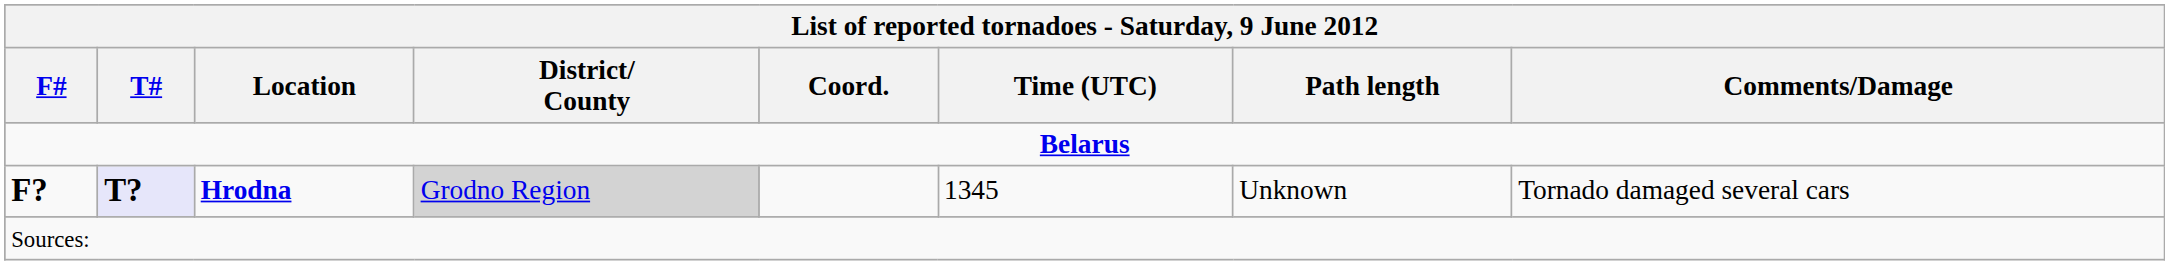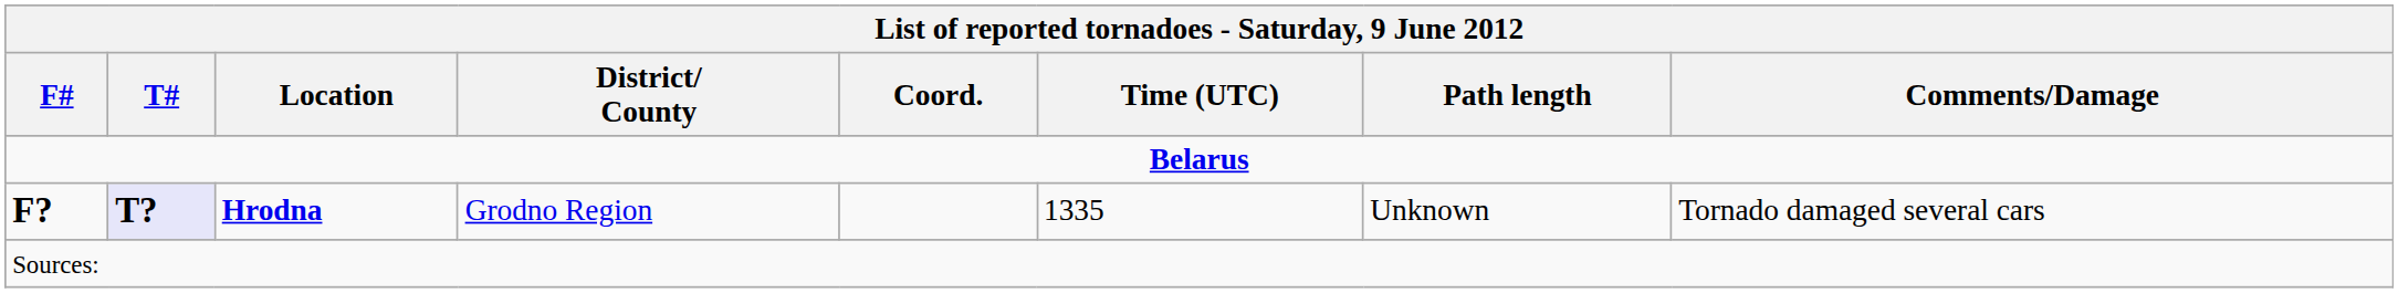F? | District/ County: lightgrey background -> no background
F? | Time (UTC): 1345 -> 1335
